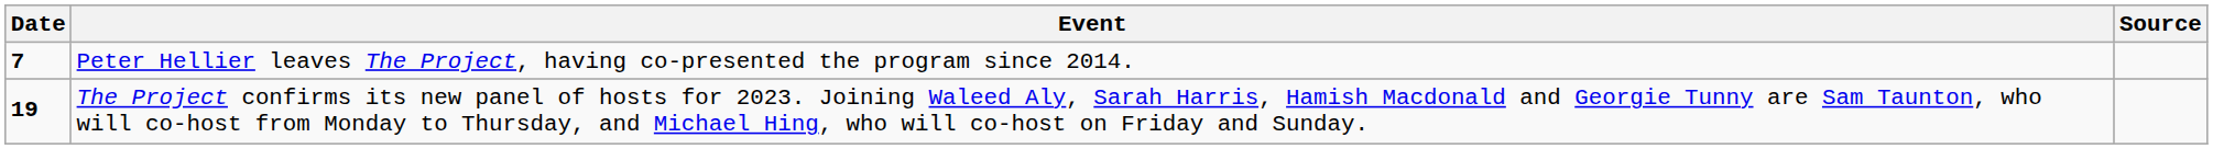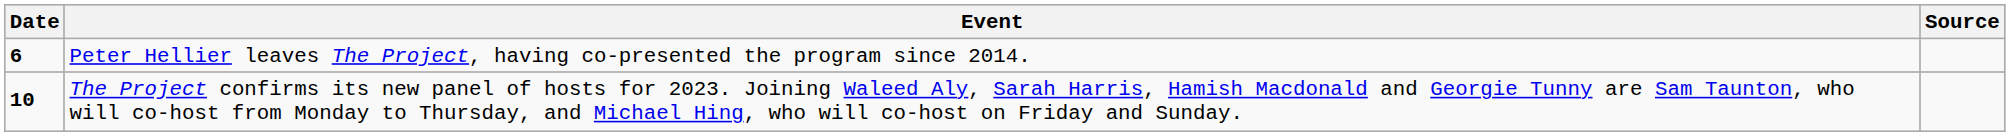row 2 | Date: 7 -> 6
row 3 | Date: 19 -> 10
